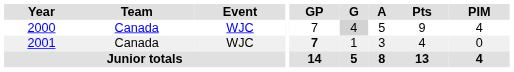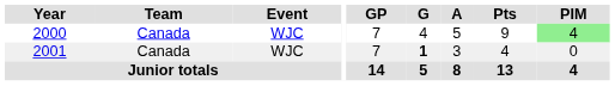2000 | G: lightgrey background -> no background
2000 | PIM: no background -> lightgreen background
2001 | GP: bold -> normal
2001 | G: normal -> bold
